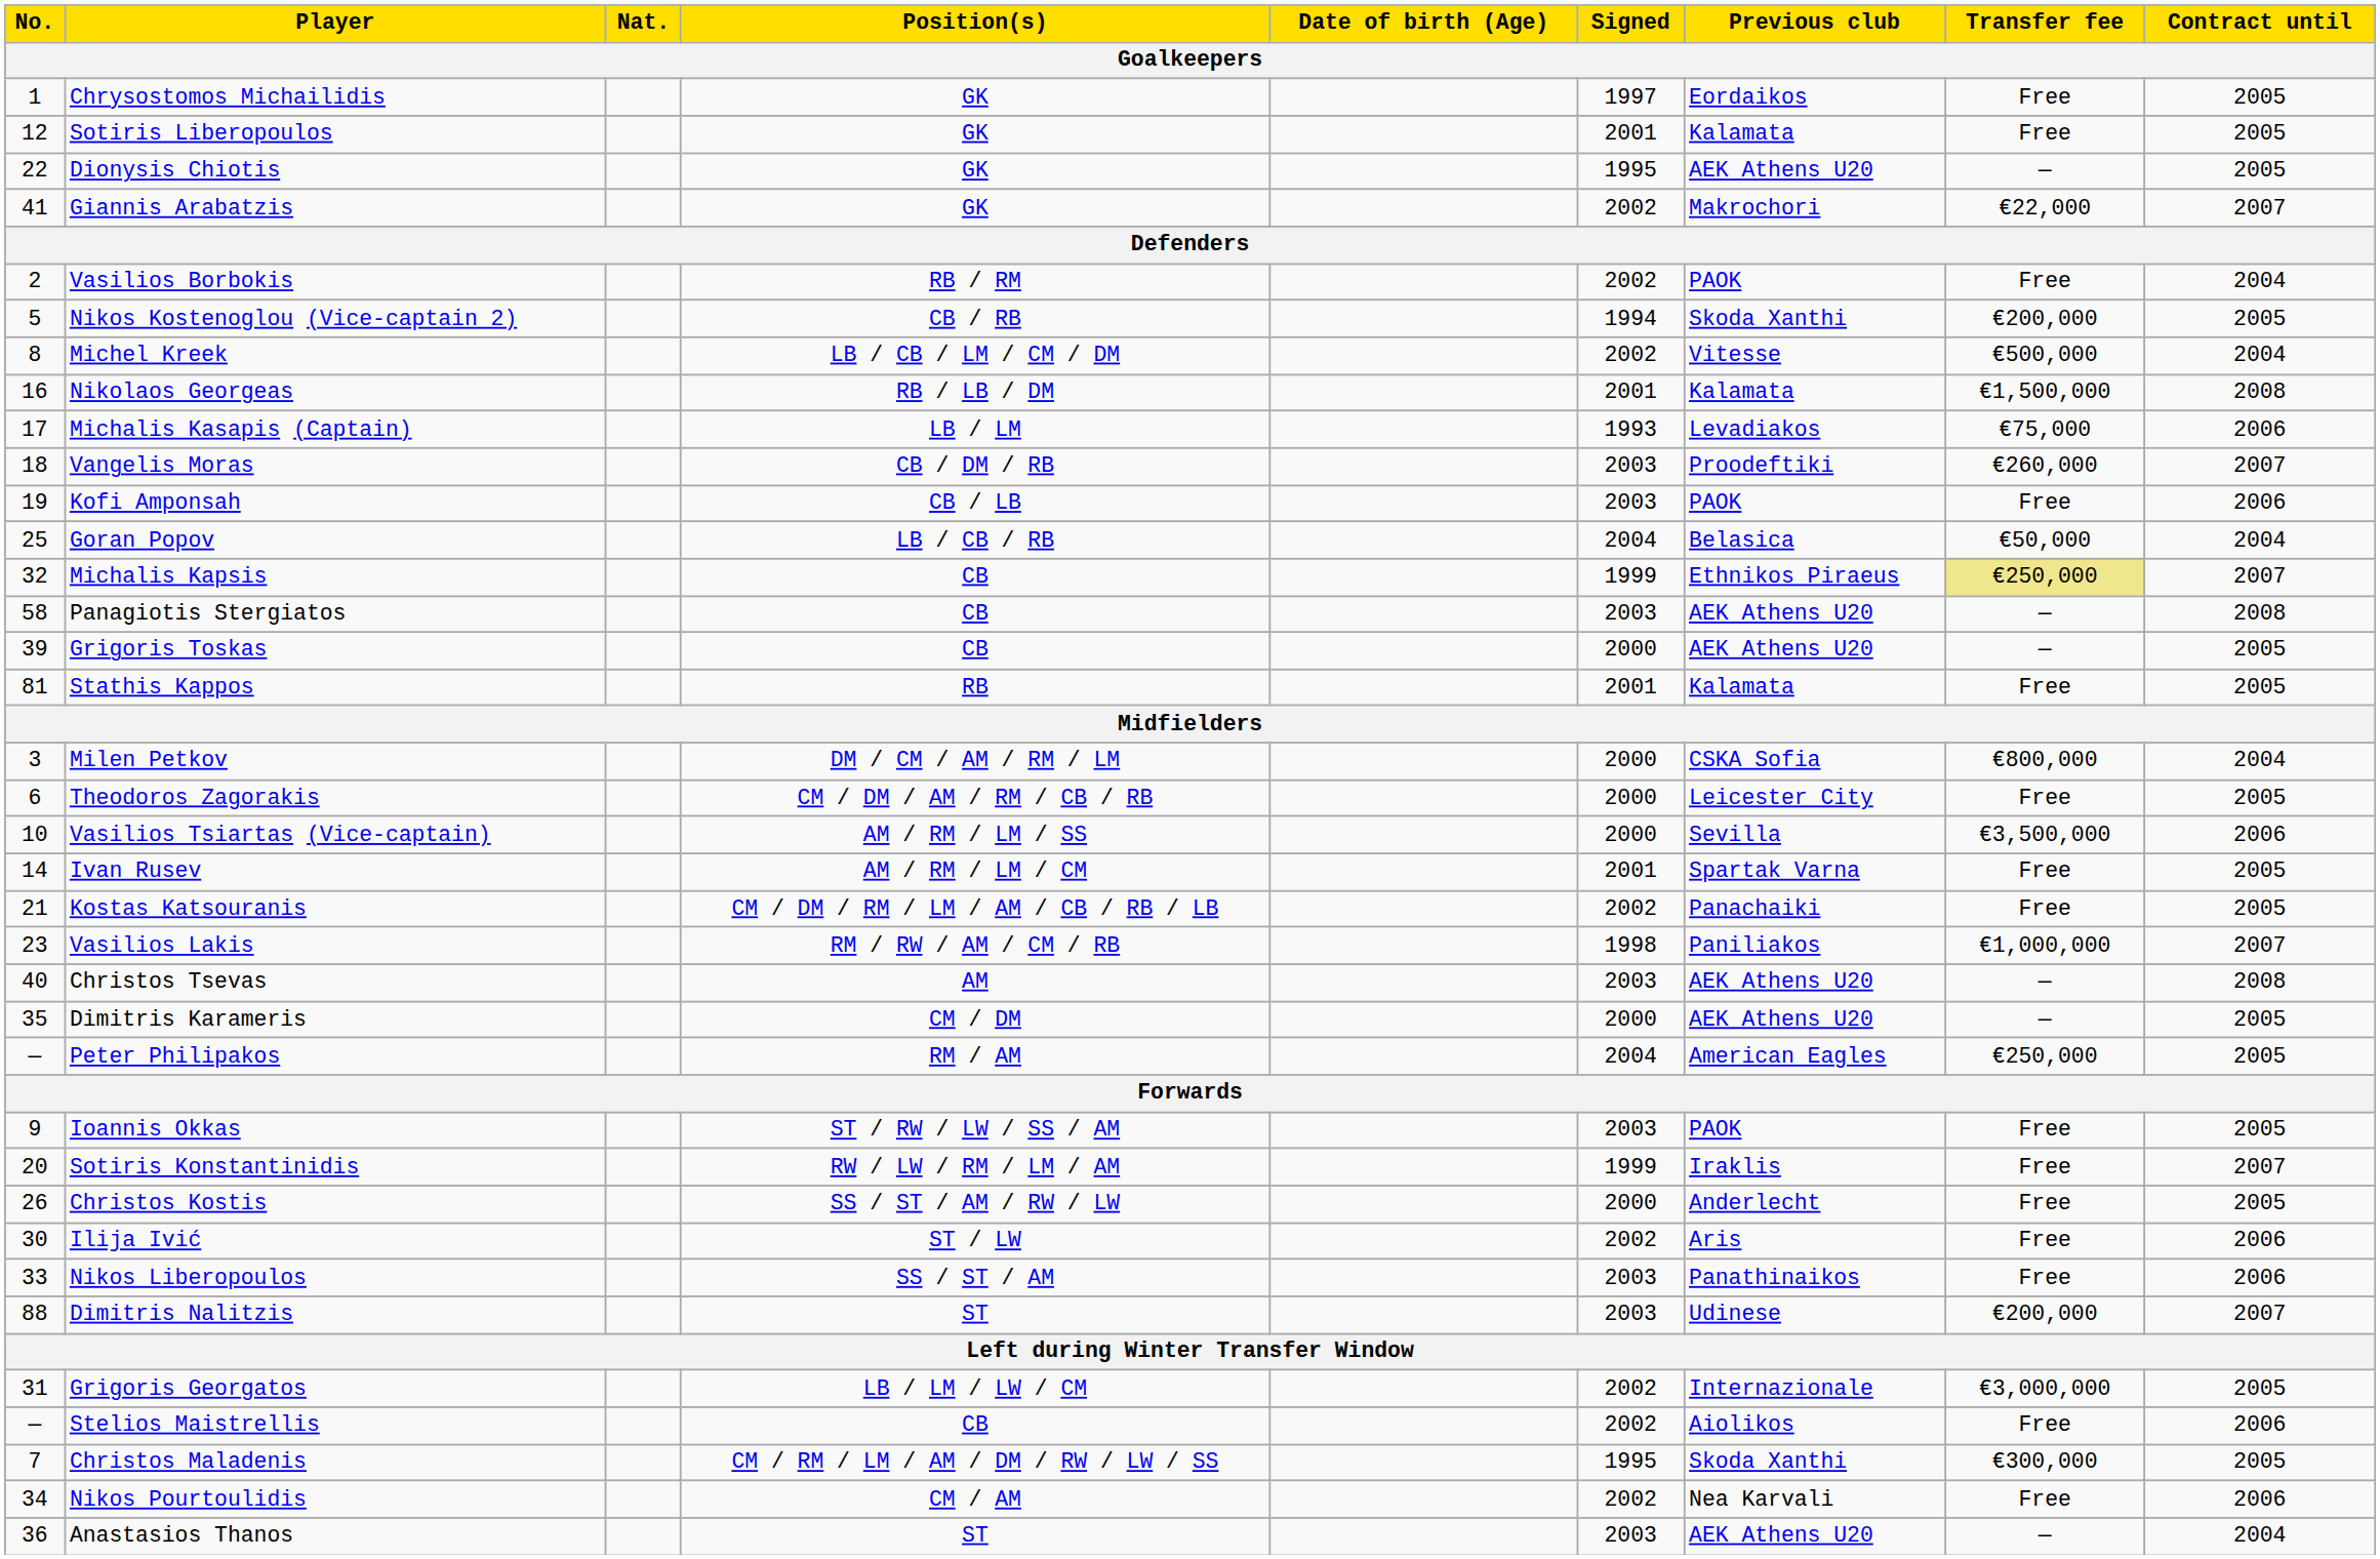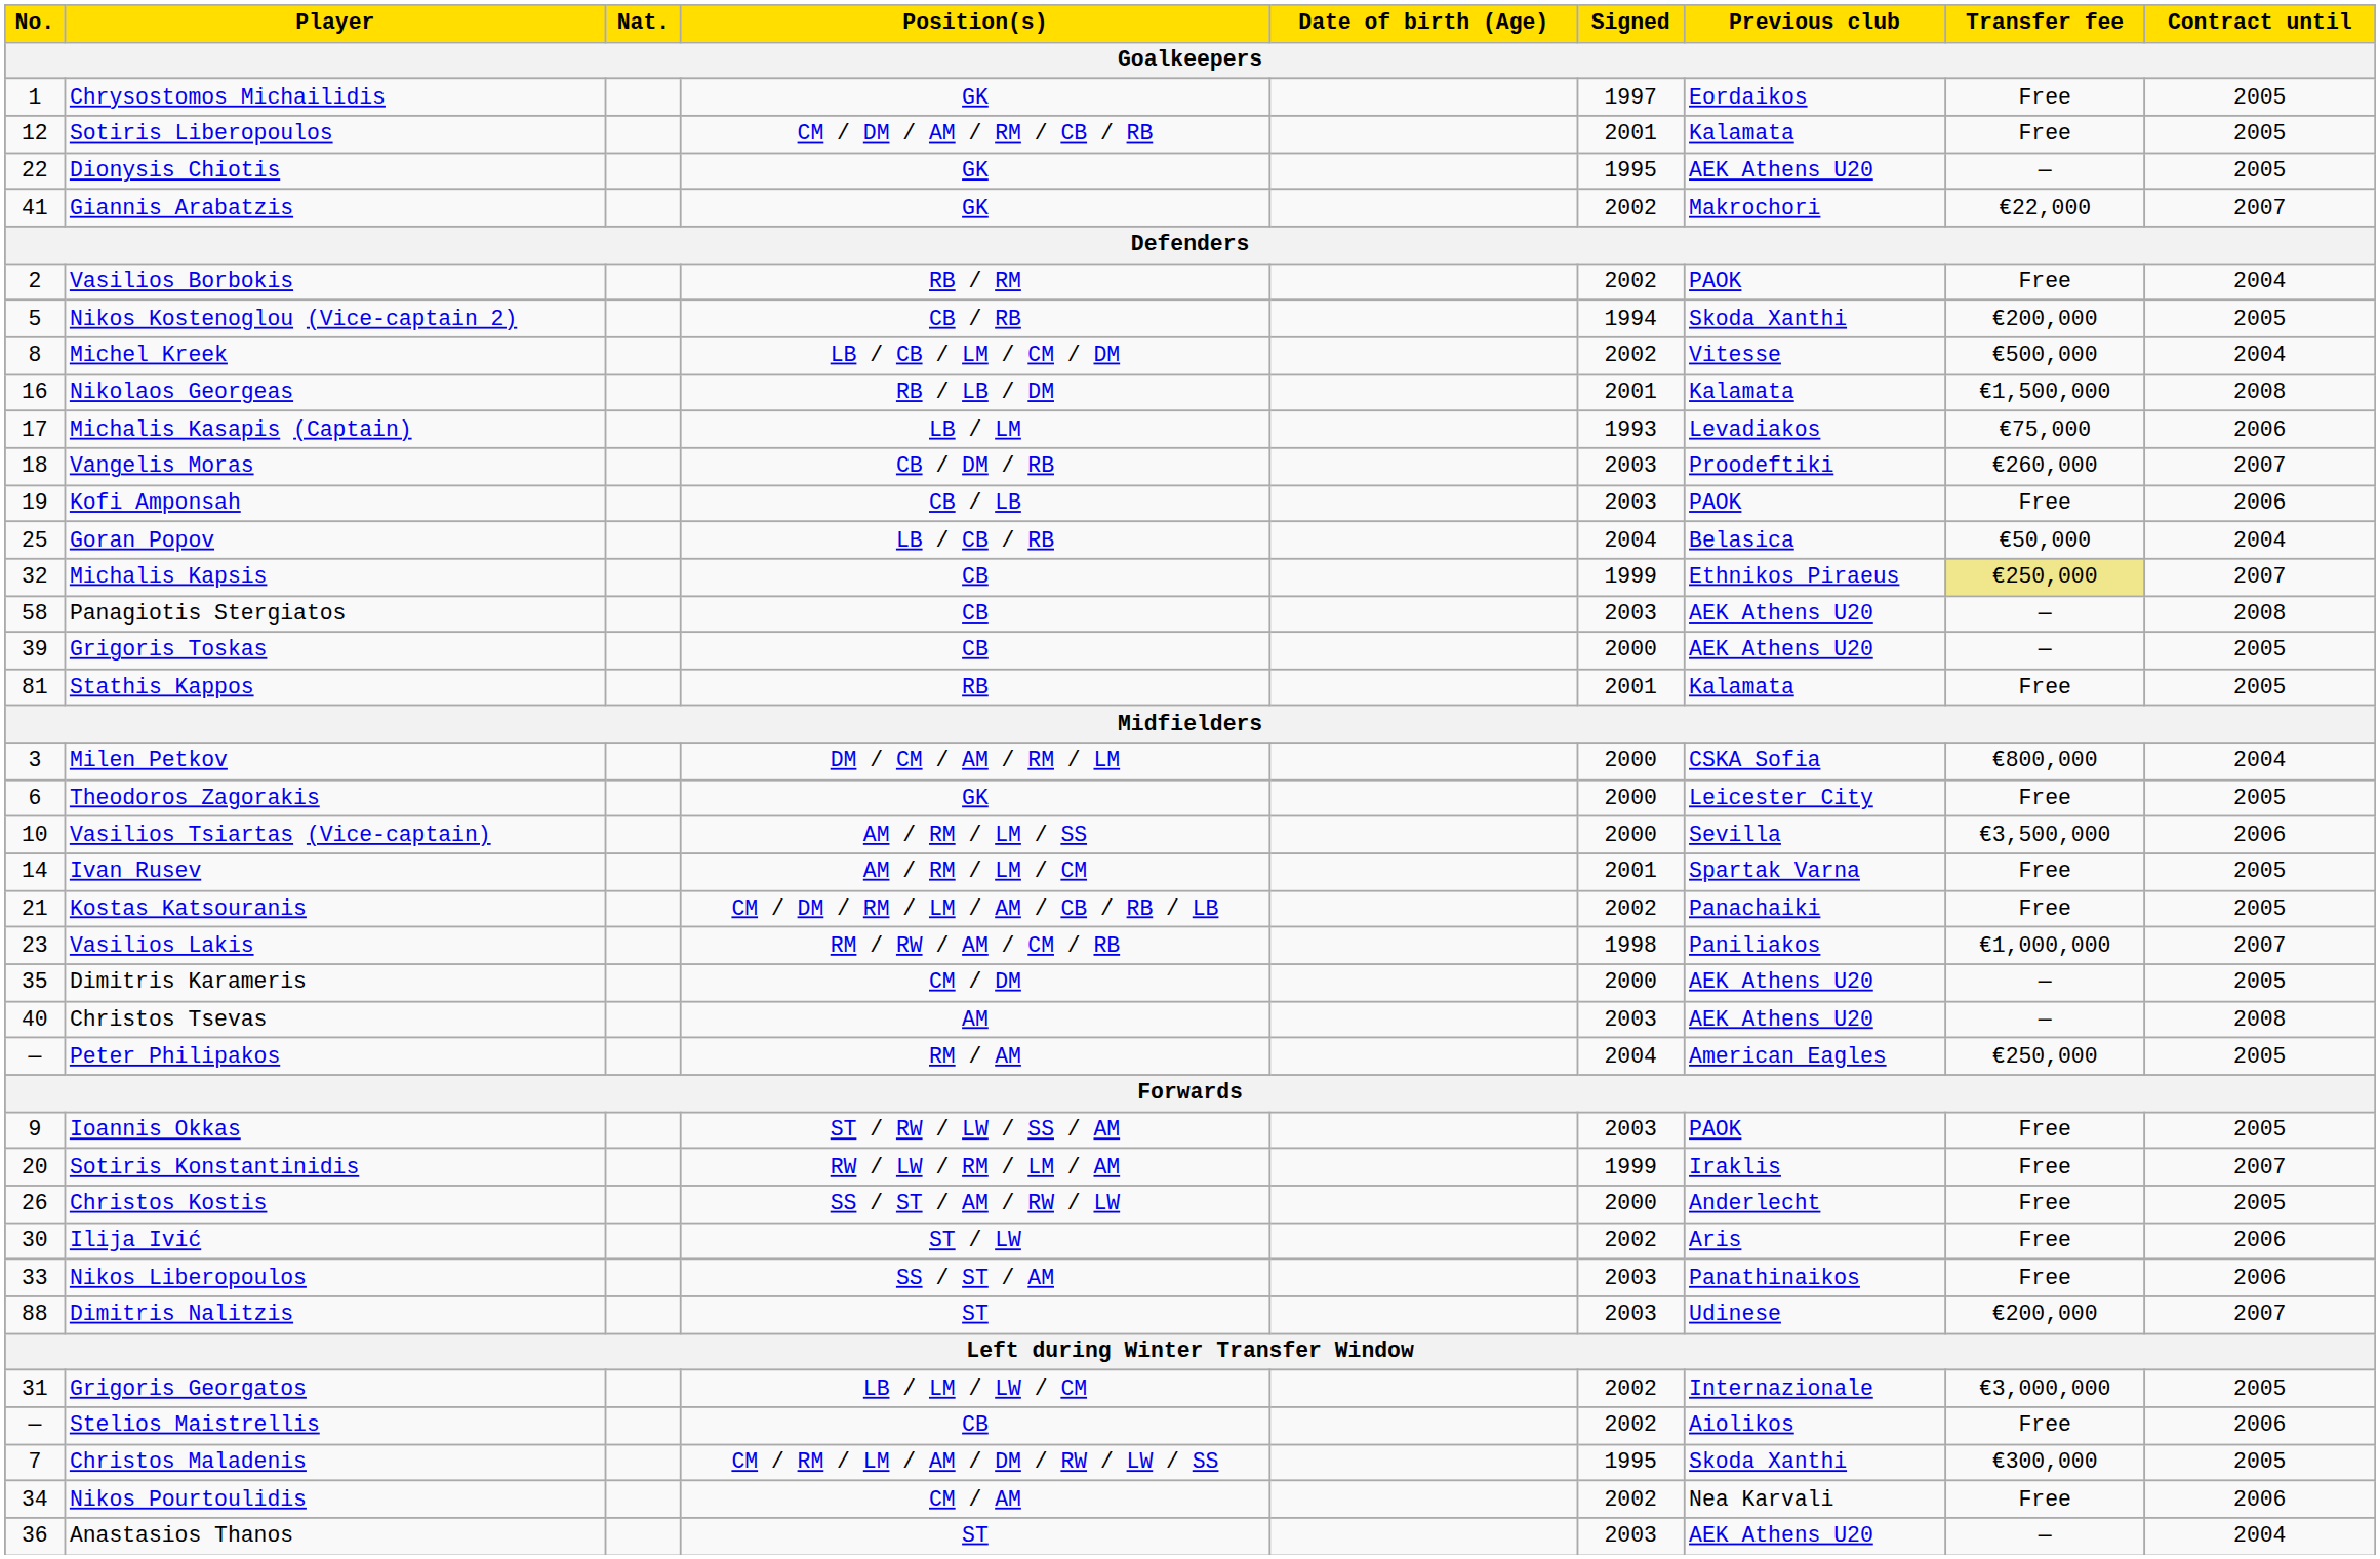Sotiris Liberopoulos | Position(s): GK -> CM / DM / AM / RM / CB / RB
Theodoros Zagorakis | Position(s): CM / DM / AM / RM / CB / RB -> GK
rows swapped: Dimitris Karameris <-> Christos Tsevas
